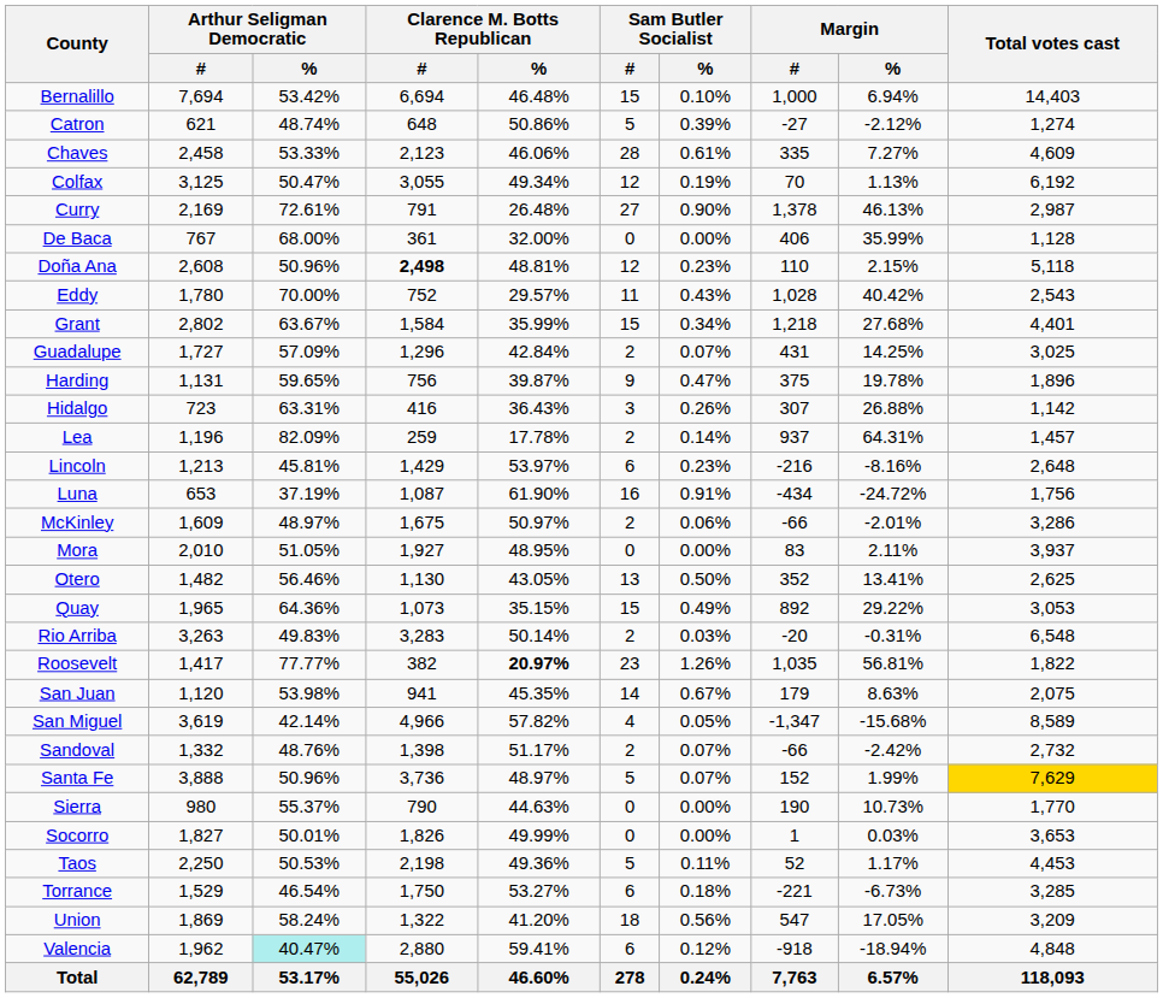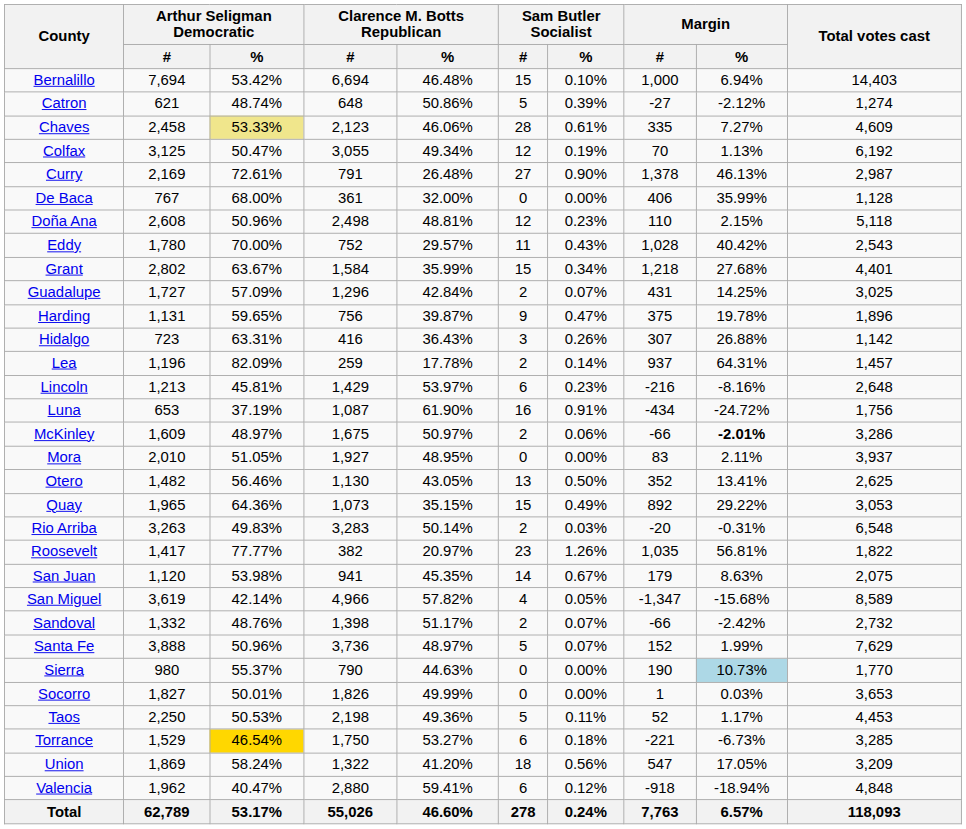Chaves | Arthur Seligman Democratic / %: no background -> khaki background
Doña Ana | Clarence M. Botts Republican / #: bold -> normal
McKinley | Margin / %: normal -> bold
Roosevelt | Clarence M. Botts Republican / %: bold -> normal
Santa Fe | Total votes cast: gold background -> no background
Sierra | Margin / %: no background -> lightblue background
Torrance | Arthur Seligman Democratic / %: no background -> gold background
Valencia | Arthur Seligman Democratic / %: paleturquoise background -> no background
